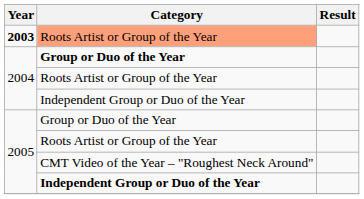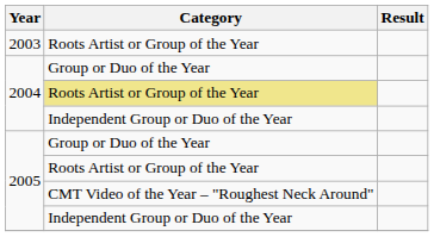2003 / Roots Artist or Group of the Year | Year: bold -> normal
2003 / Roots Artist or Group of the Year | Category: lightsalmon background -> no background
2004 / Group or Duo of the Year | Category: bold -> normal
2004 / Roots Artist or Group of the Year | Category: no background -> khaki background
2005 / Independent Group or Duo of the Year | Category: bold -> normal
